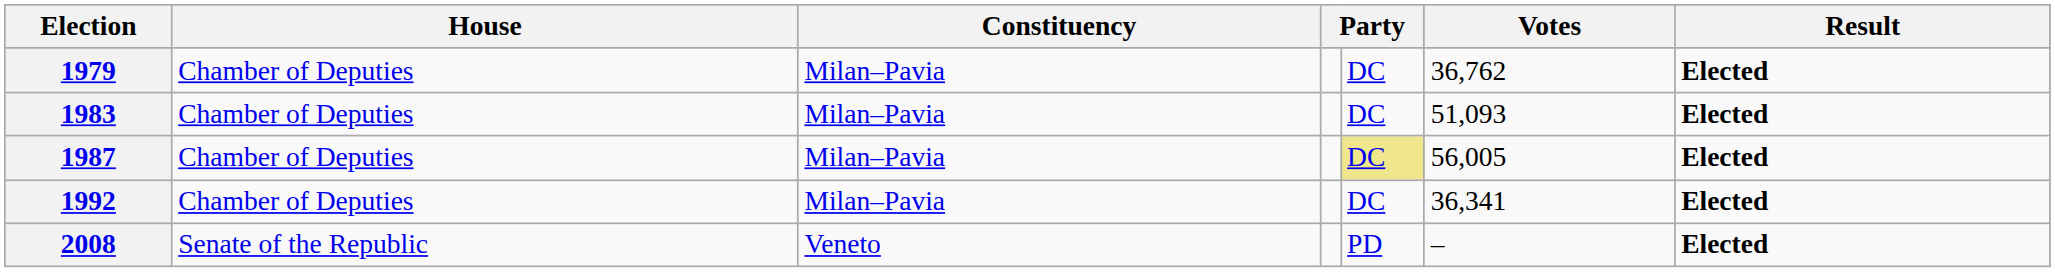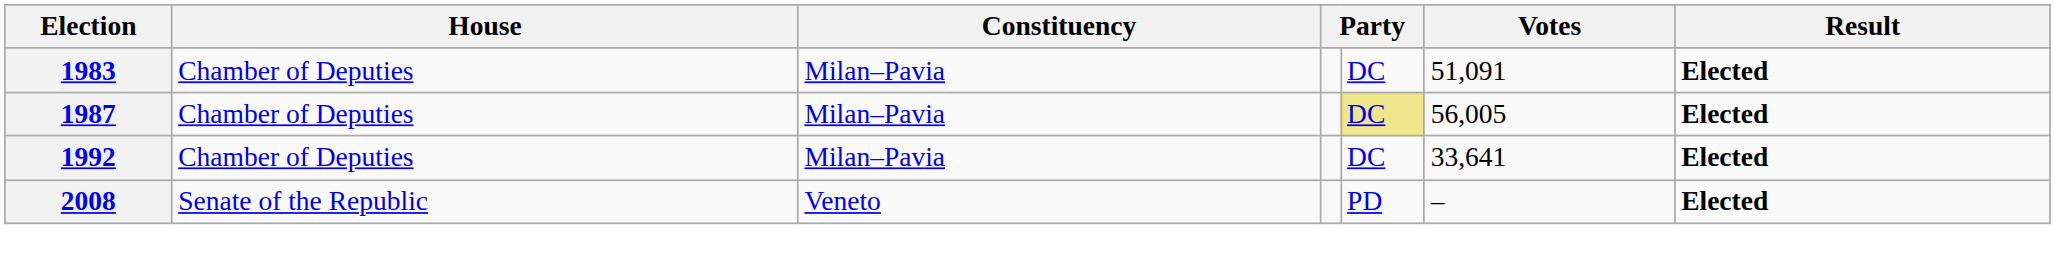- row: 1979 | Chamber of Deputies | Milan–Pavia | DC | 36,762 | Elected
1983 | Votes: 51,093 -> 51,091
1992 | Votes: 36,341 -> 33,641
